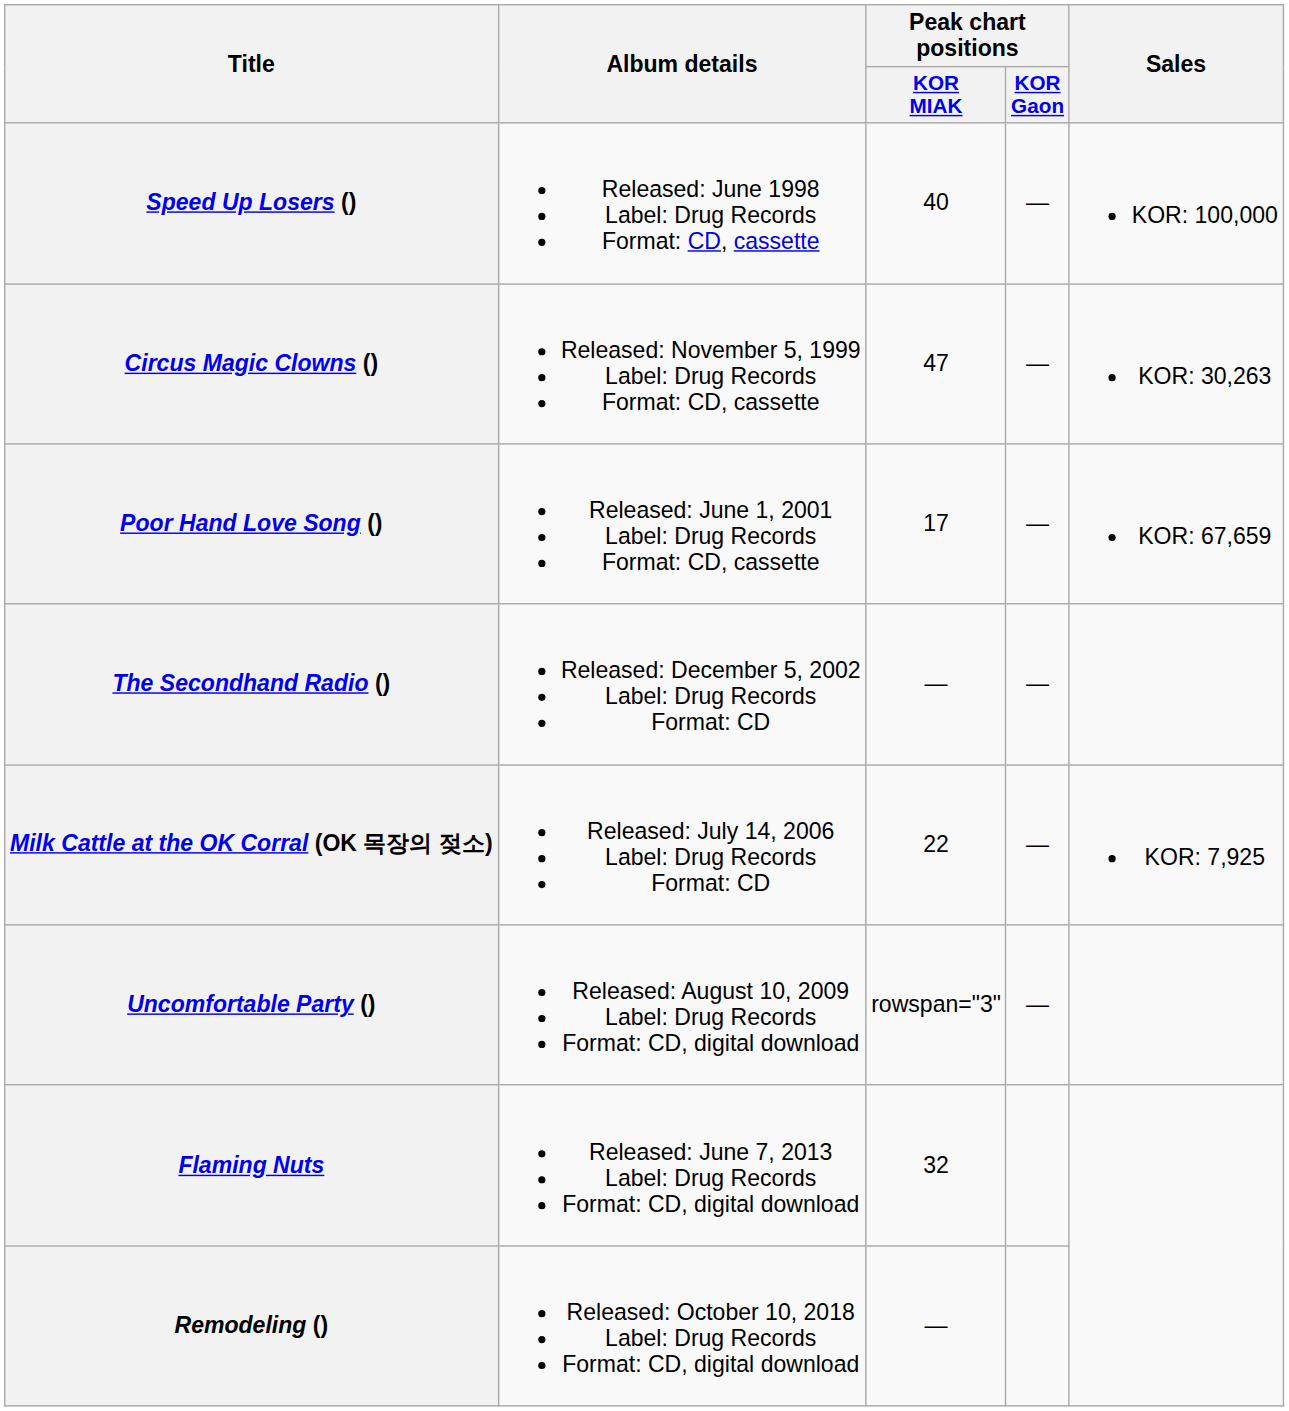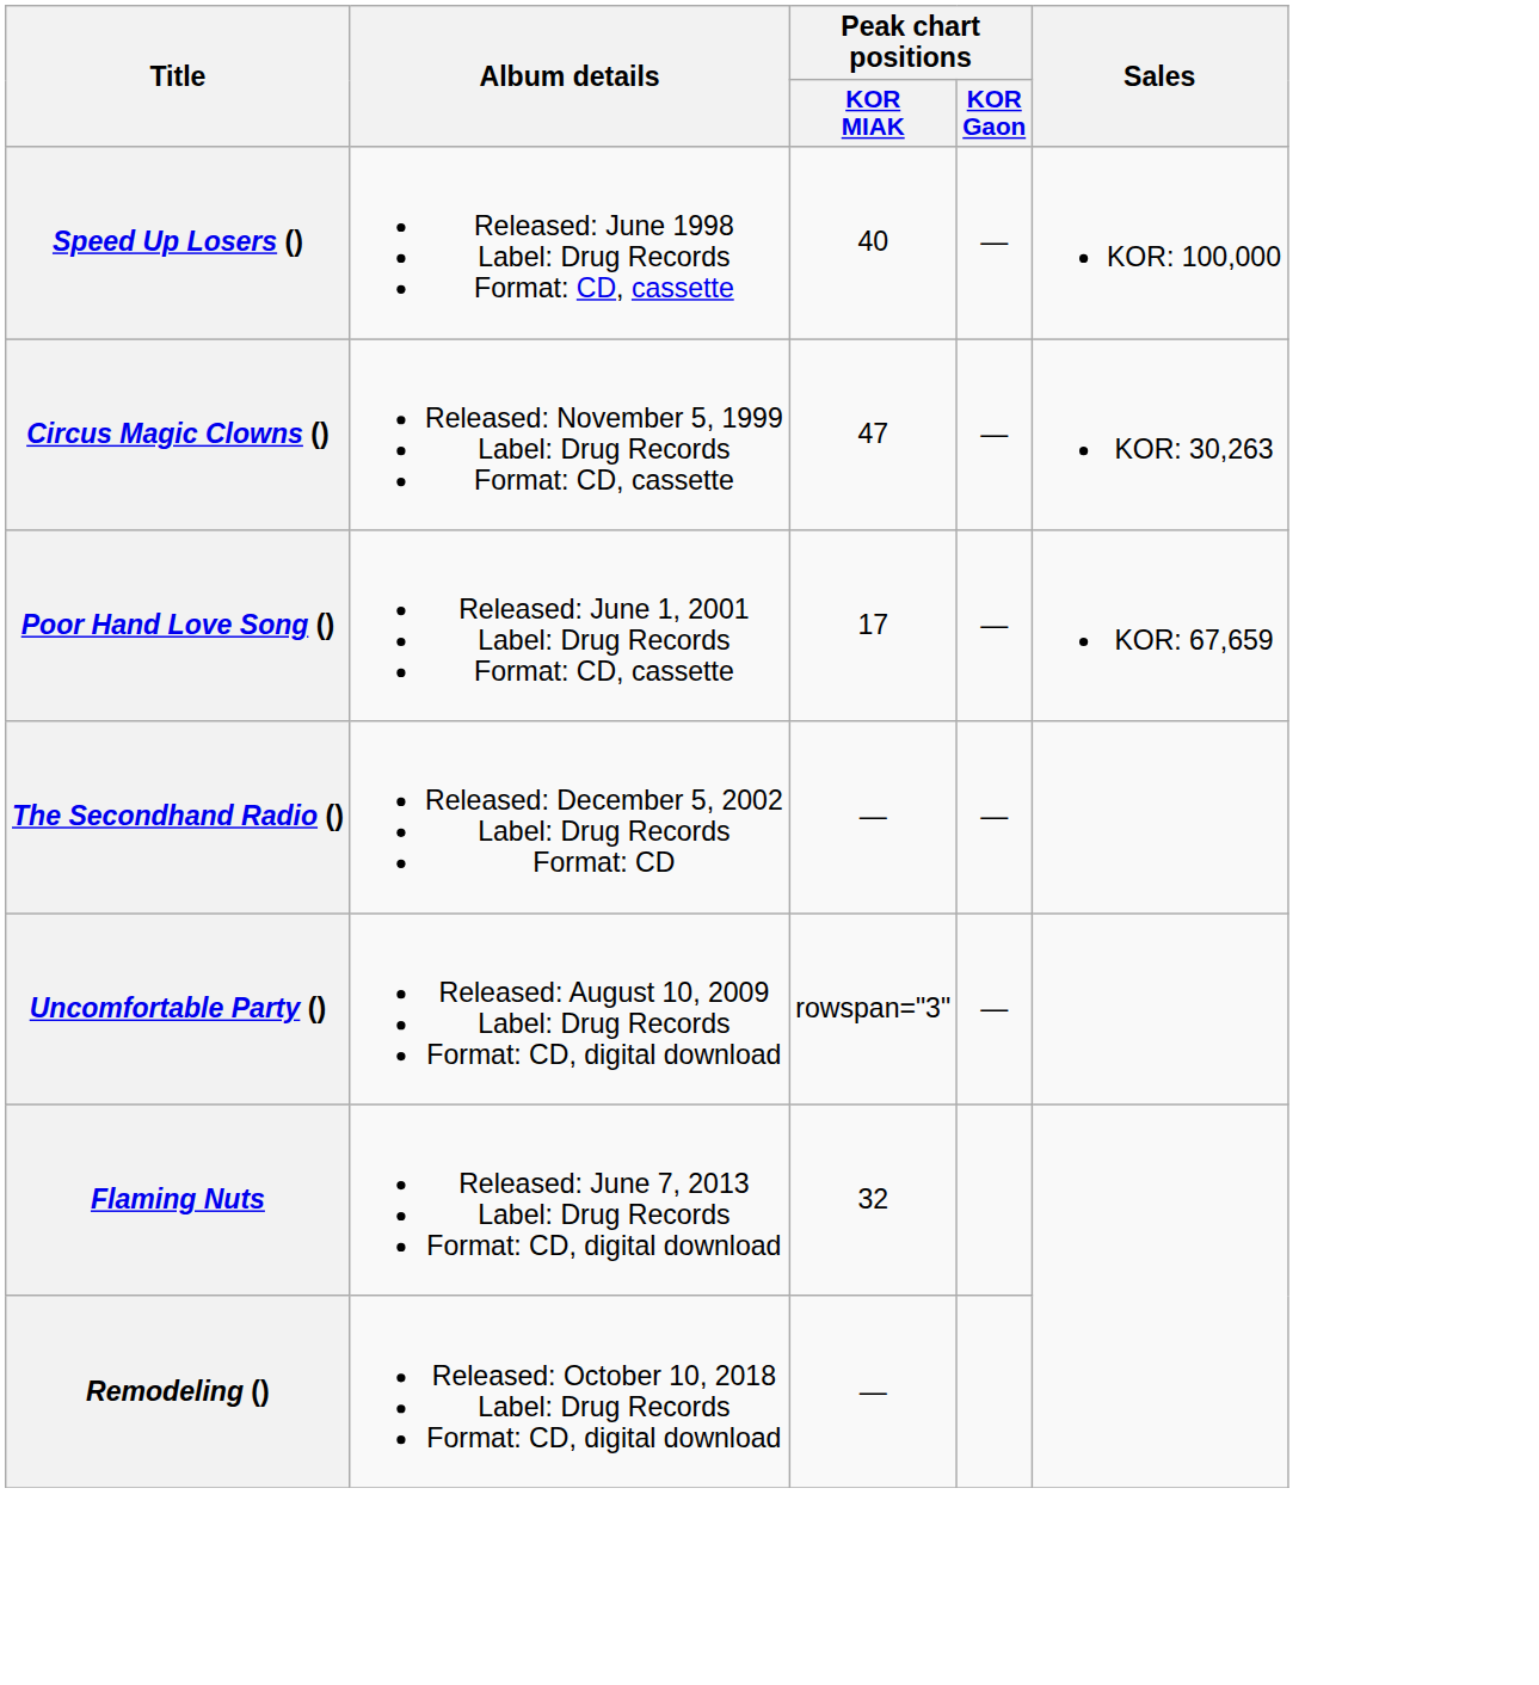- row: Milk Cattle at the OK Corral (OK 목장의 젖소) | Released: July 14, 2006 Label: Drug Records Format: CD | 22 | — | KOR: 7,925
